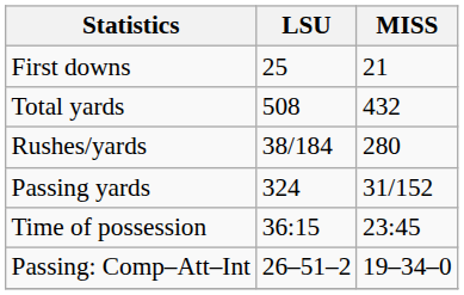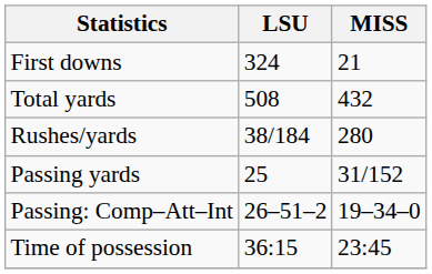First downs | LSU: 25 -> 324
Passing yards | LSU: 324 -> 25
rows swapped: Passing: Comp–Att–Int <-> Time of possession
